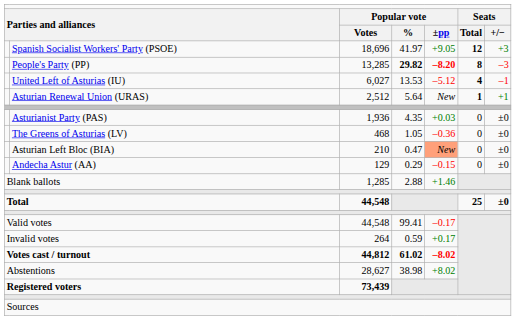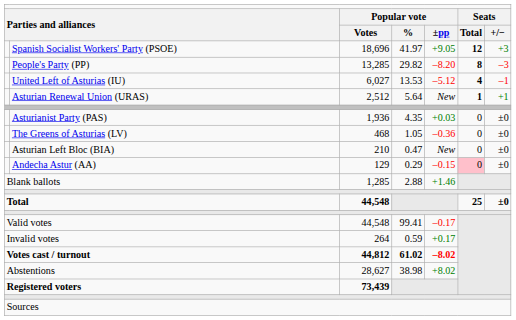People's Party (PP) | column 4: bold -> normal
People's Party (PP) | column 5: bold -> normal
Asturian Left Bloc (BIA) | column 5: lightsalmon background -> no background
Andecha Astur (AA) | column 6: no background -> pink background
